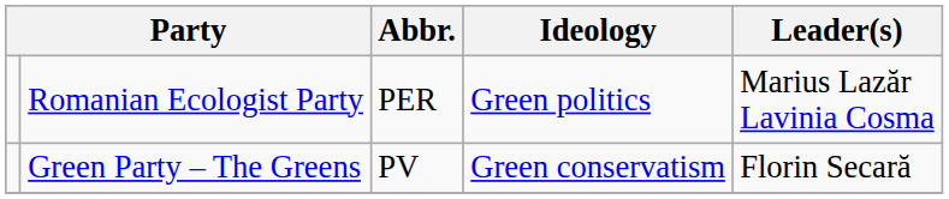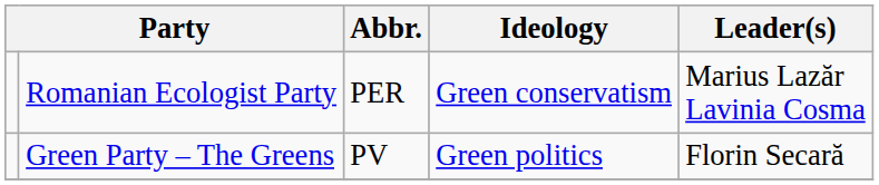Romanian Ecologist Party | Ideology: Green politics -> Green conservatism
Green Party – The Greens | Ideology: Green conservatism -> Green politics
